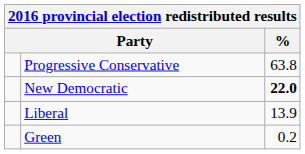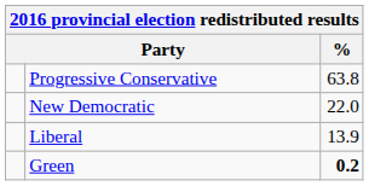New Democratic | %: bold -> normal
Green | %: normal -> bold
